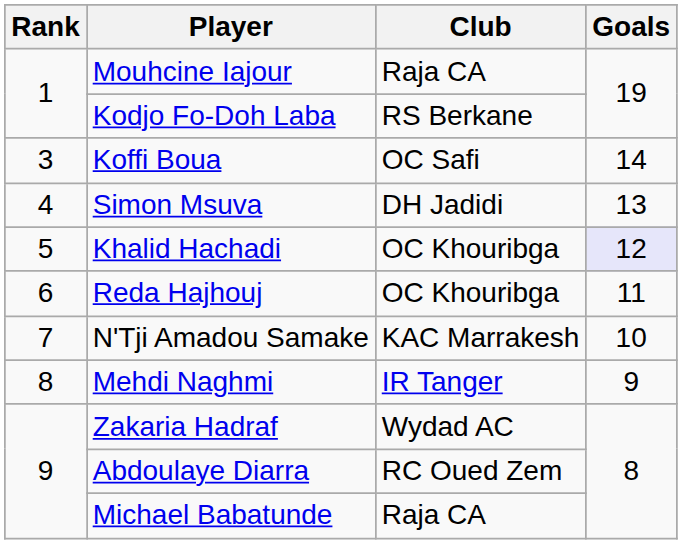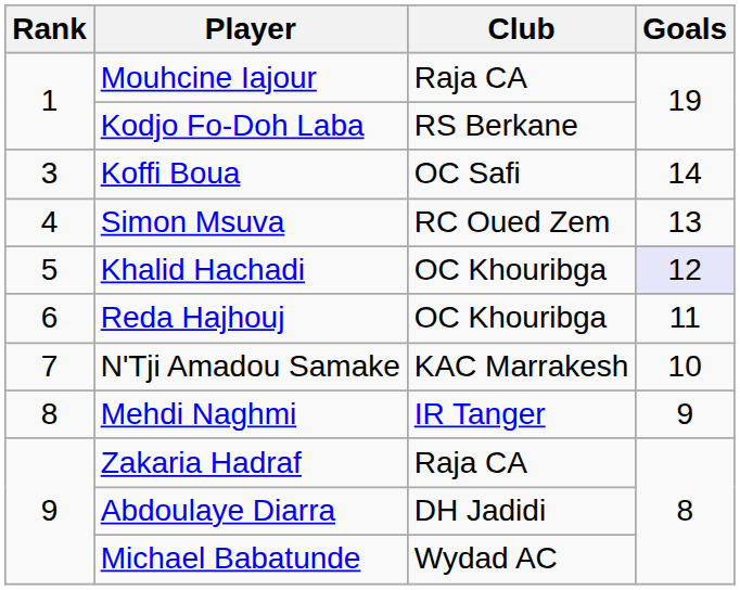Simon Msuva | Club: DH Jadidi -> RC Oued Zem
Zakaria Hadraf | Club: Wydad AC -> Raja CA
Abdoulaye Diarra | Club: RC Oued Zem -> DH Jadidi
Michael Babatunde | Club: Raja CA -> Wydad AC
